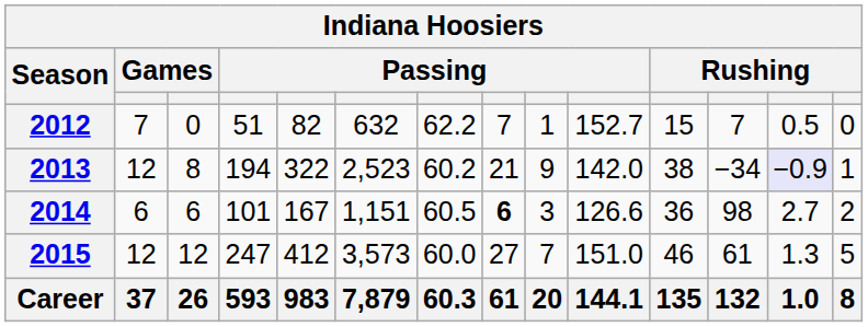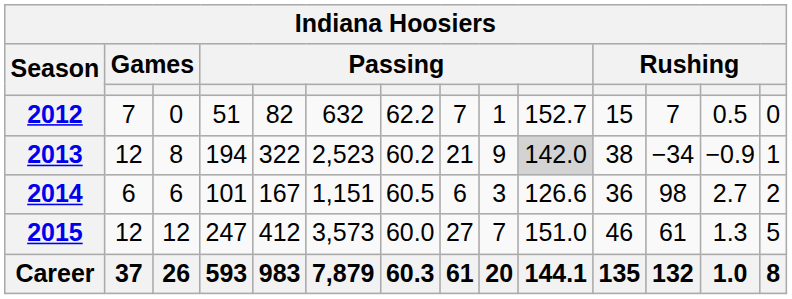2013 | column 10: no background -> lightgrey background
2013 | column 13: lavender background -> no background
2014 | column 8: bold -> normal
